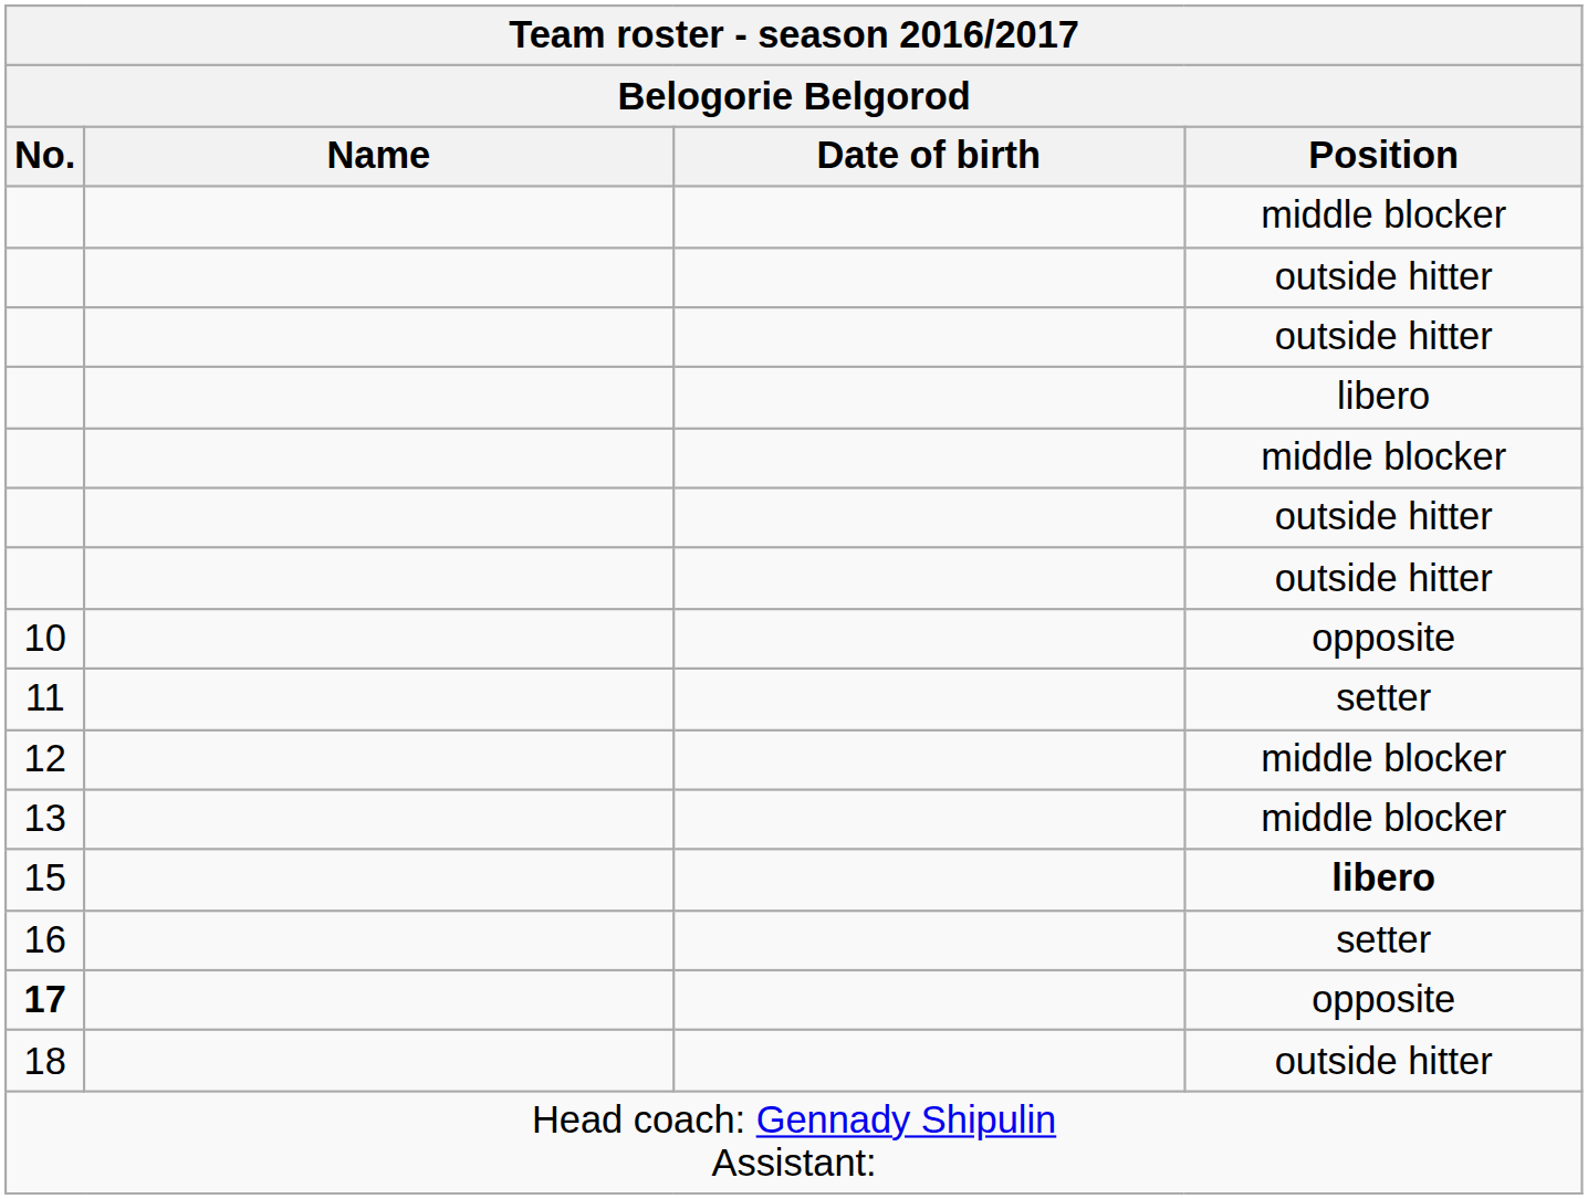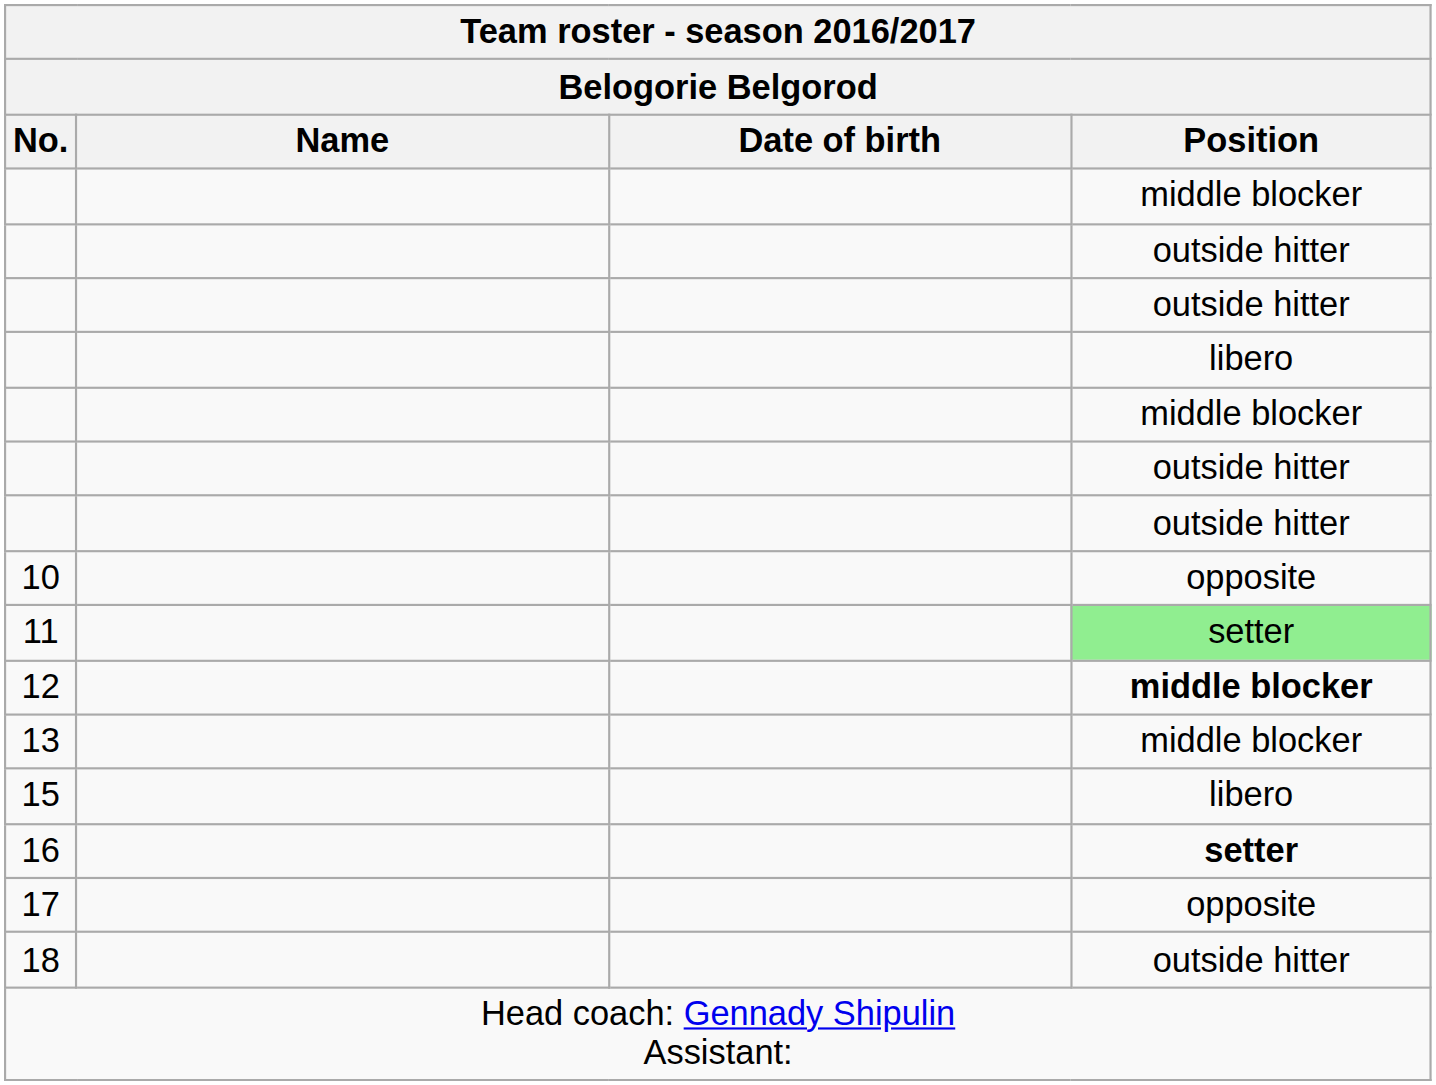11 | Position: no background -> lightgreen background
12 | Position: normal -> bold
15 | Position: bold -> normal
16 | Position: normal -> bold
17 | No.: bold -> normal
